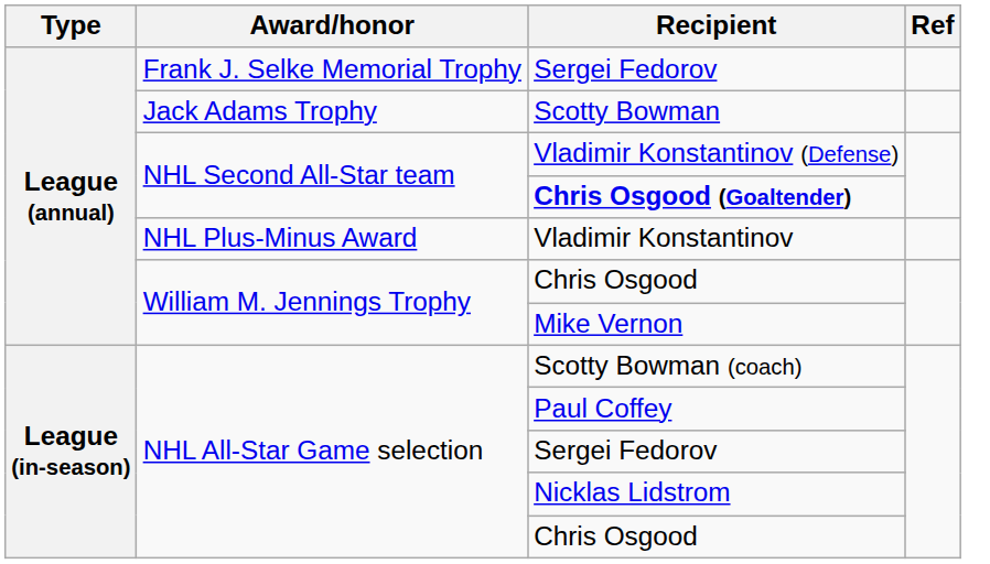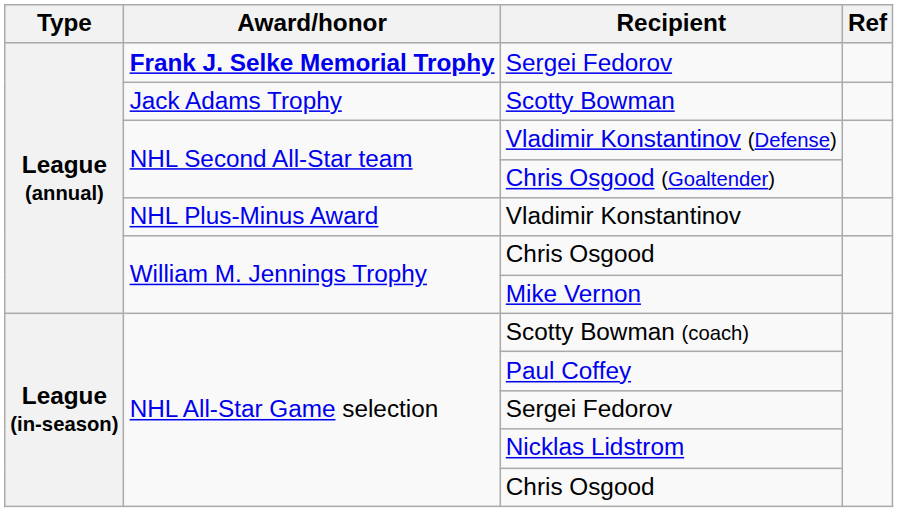Frank J. Selke Memorial Trophy / Sergei Fedorov | Award/honor: normal -> bold
Chris Osgood (Goaltender) | Recipient: bold -> normal
